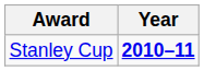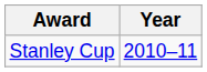Stanley Cup | Year: bold -> normal
